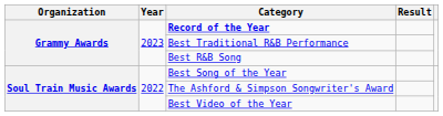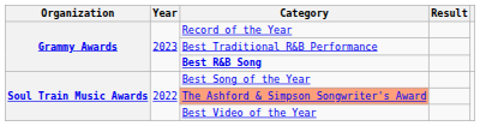Record of the Year | Category: bold -> normal
Best R&B Song | Category: normal -> bold
The Ashford & Simpson Songwriter's Award | Category: no background -> lightsalmon background
